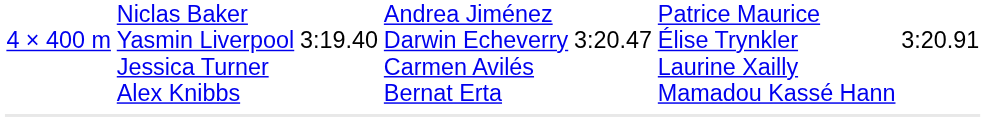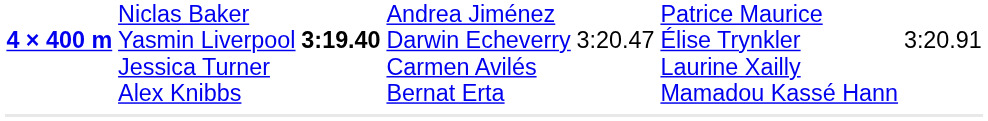Niclas Baker Yasmin Liverpool Jessica Turner Alex Knibbs | column 1: normal -> bold
Niclas Baker Yasmin Liverpool Jessica Turner Alex Knibbs | column 3: normal -> bold
